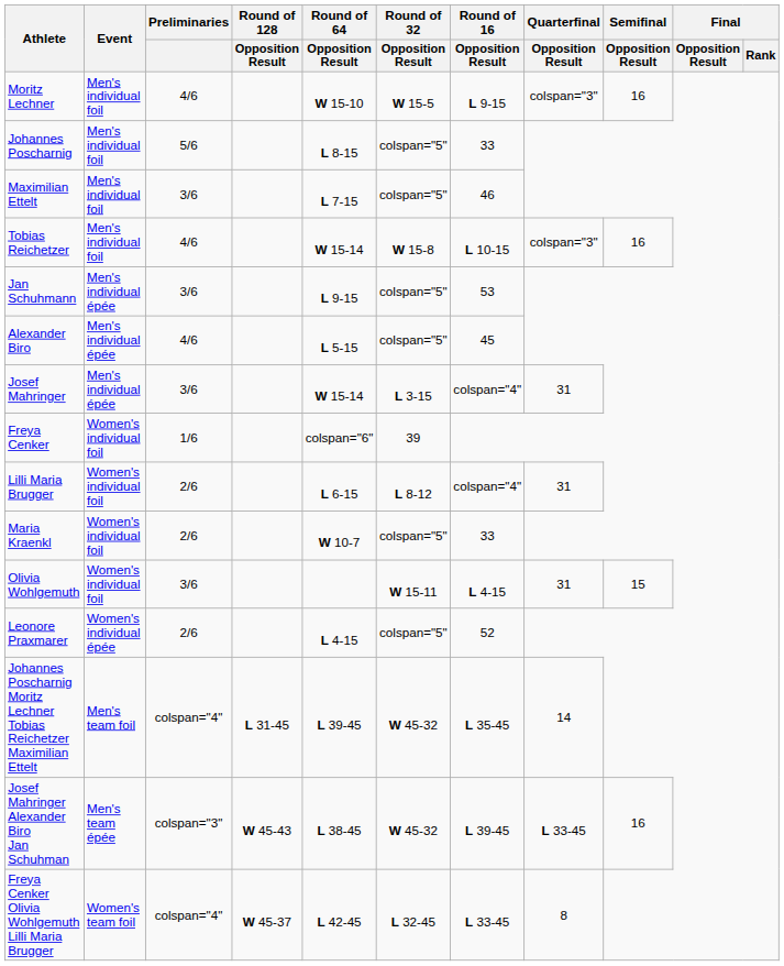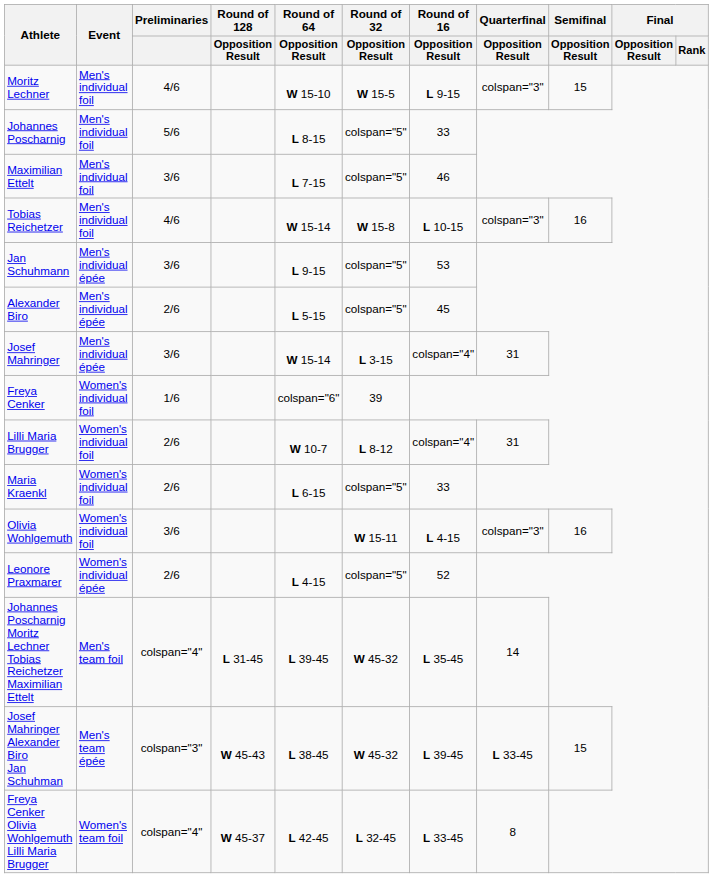Moritz Lechner | Semifinal / Opposition Result: 16 -> 15
Alexander Biro | Preliminaries: 4/6 -> 2/6
Lilli Maria Brugger | Round of 64 / Opposition Result: L 6-15 -> W 10-7
Maria Kraenkl | Round of 64 / Opposition Result: W 10-7 -> L 6-15
Olivia Wohlgemuth | Quarterfinal / Opposition Result: 31 -> colspan="3"
Olivia Wohlgemuth | Semifinal / Opposition Result: 15 -> 16
Josef Mahringer Alexander Biro Jan Schuhman | Semifinal / Opposition Result: 16 -> 15
